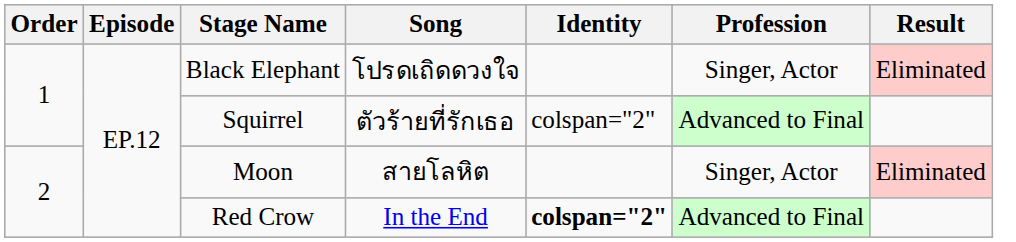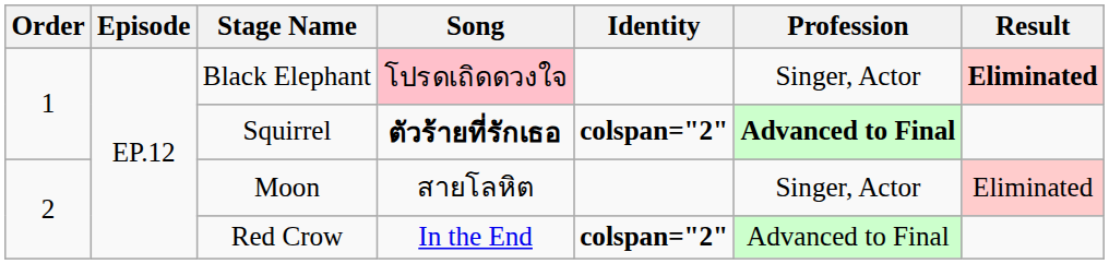Black Elephant | Song: no background -> pink background
Black Elephant | Result: normal -> bold
Squirrel | Song: normal -> bold
Squirrel | Identity: normal -> bold
Squirrel | Profession: normal -> bold
